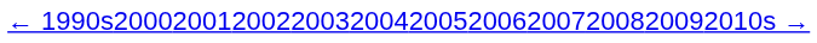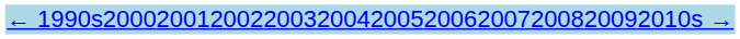row 1 | column 1: no background -> lightblue background
